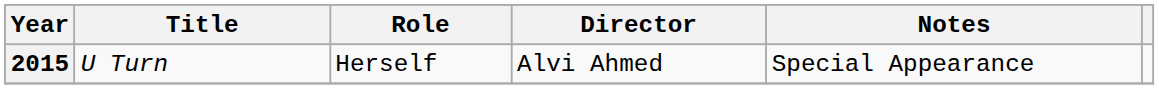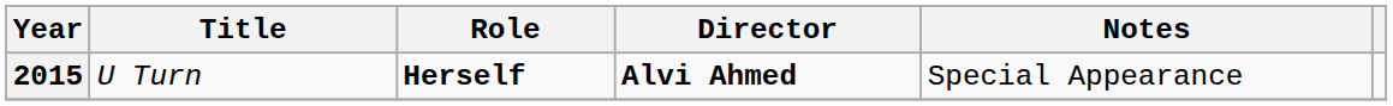2015 | Role: normal -> bold
2015 | Director: normal -> bold
